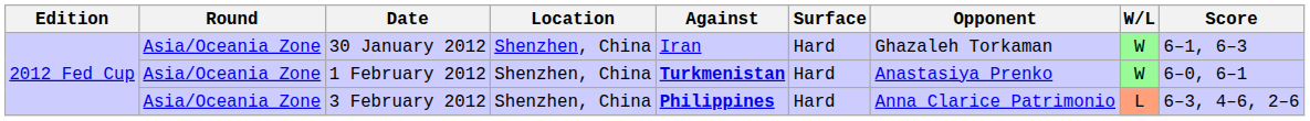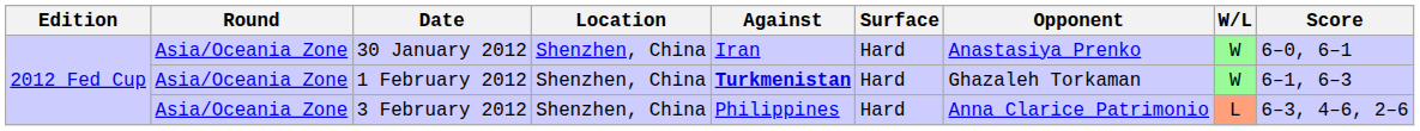30 January 2012 | Opponent: Ghazaleh Torkaman -> Anastasiya Prenko
30 January 2012 | Score: 6–1, 6–3 -> 6–0, 6–1
1 February 2012 | Opponent: Anastasiya Prenko -> Ghazaleh Torkaman
1 February 2012 | Score: 6–0, 6–1 -> 6–1, 6–3
3 February 2012 | Against: bold -> normal
